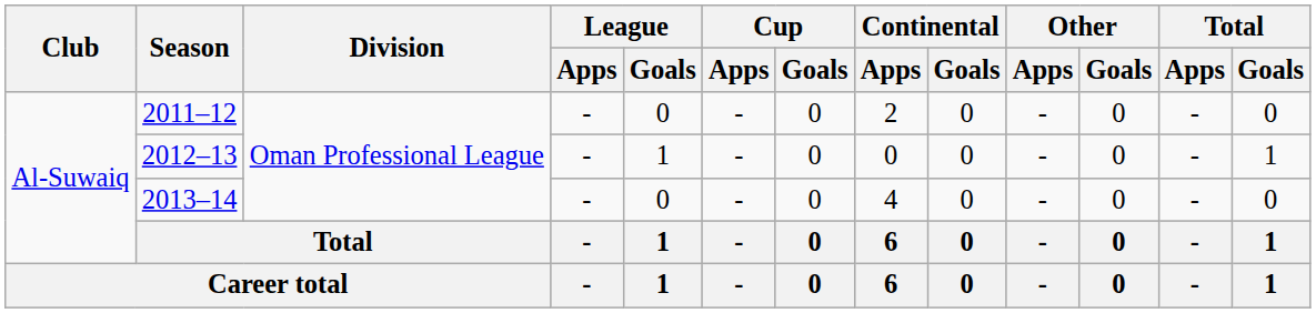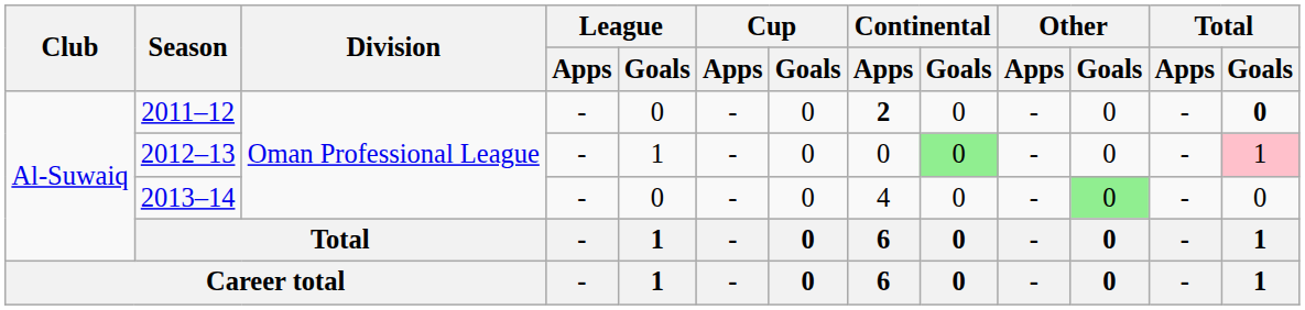2011–12 | Continental / Apps: normal -> bold
2011–12 | Total / Goals: normal -> bold
2012–13 | Continental / Goals: no background -> lightgreen background
2012–13 | Total / Goals: no background -> pink background
2013–14 | Other / Goals: no background -> lightgreen background
